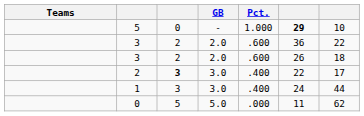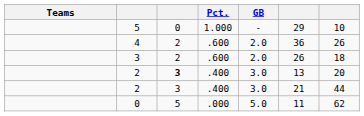columns swapped: Pct. <-> GB
row 2 | column 6: bold -> normal
row 3 | column 2: 3 -> 4
row 3 | column 7: 22 -> 26
row 5 | column 6: 22 -> 13
row 5 | column 7: 17 -> 20
row 6 | column 2: 1 -> 2
row 6 | column 6: 24 -> 21
